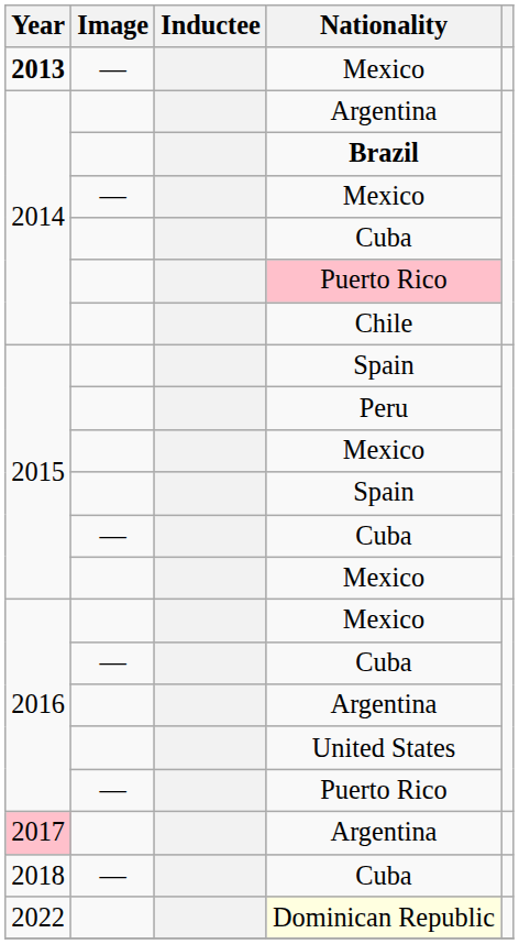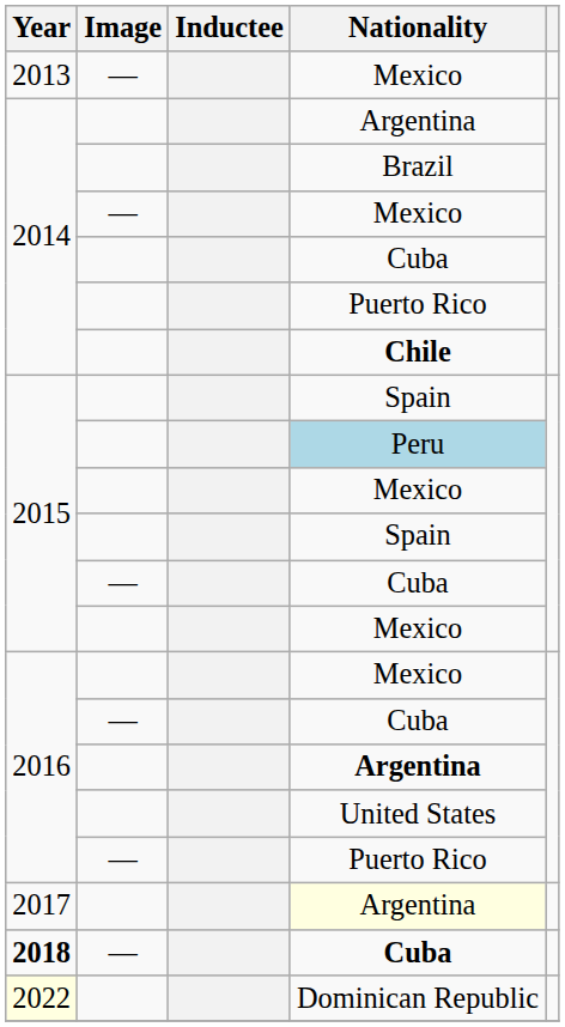2013 / Mexico | Year: bold -> normal
Brazil | Nationality: bold -> normal
2014 / Puerto Rico | Nationality: pink background -> no background
Chile | Nationality: normal -> bold
Peru | Nationality: no background -> lightblue background
2016 / Argentina | Nationality: normal -> bold
2017 / Argentina | Year: pink background -> no background
2017 / Argentina | Nationality: no background -> lightyellow background
2018 / Cuba | Year: normal -> bold
2018 / Cuba | Nationality: normal -> bold
Dominican Republic | Year: no background -> lightyellow background
Dominican Republic | Nationality: lightyellow background -> no background
